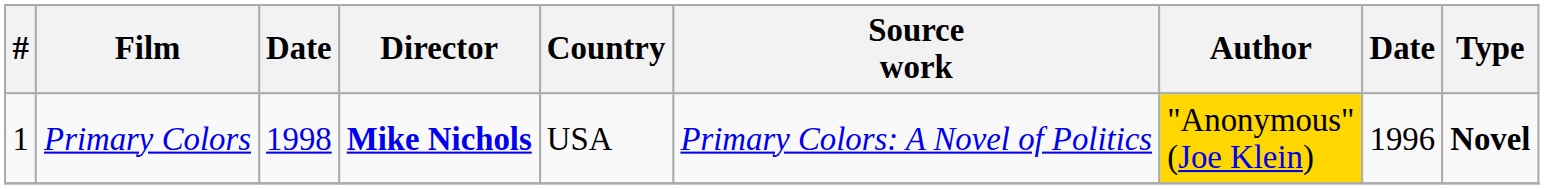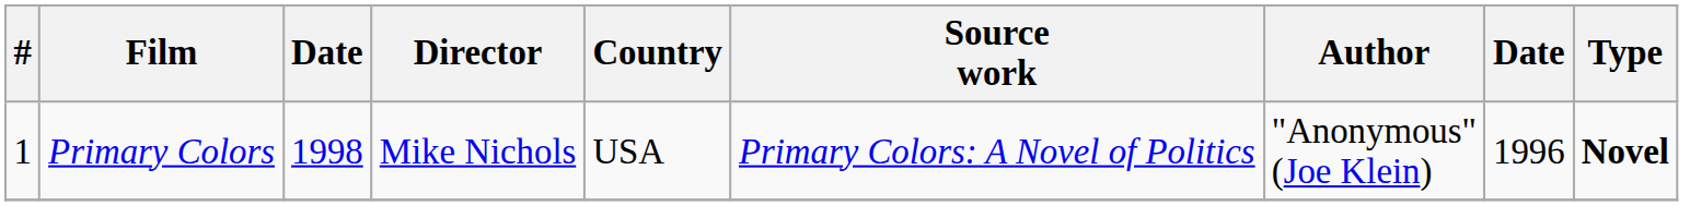Primary Colors | Director: bold -> normal
Primary Colors | Author: gold background -> no background
